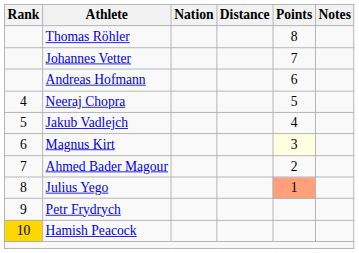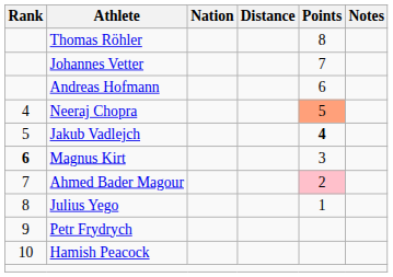Neeraj Chopra | Points: no background -> lightsalmon background
Jakub Vadlejch | Points: normal -> bold
Magnus Kirt | Rank: normal -> bold
Magnus Kirt | Points: lightyellow background -> no background
Ahmed Bader Magour | Points: no background -> pink background
Julius Yego | Points: lightsalmon background -> no background
Hamish Peacock | Rank: gold background -> no background
